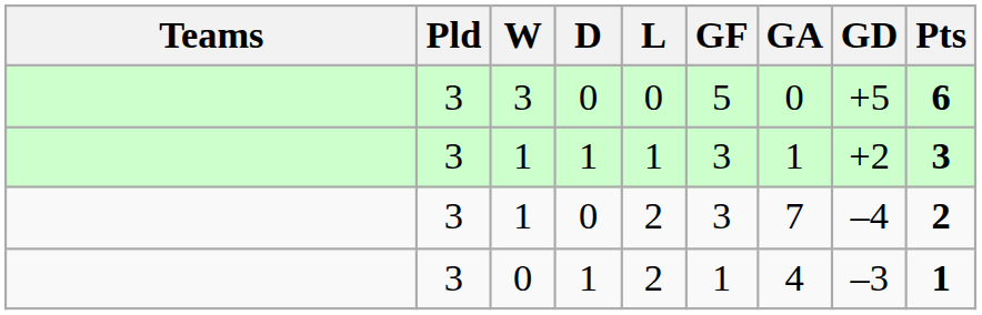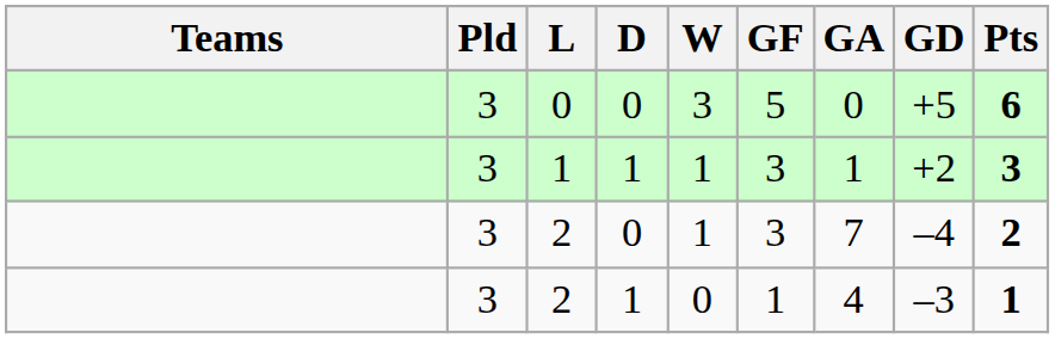columns swapped: W <-> L
